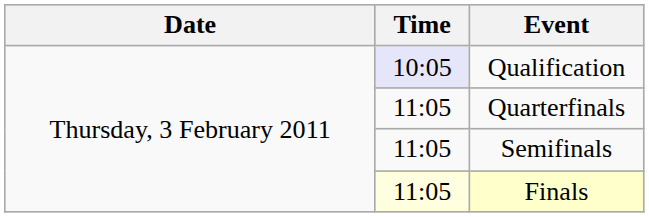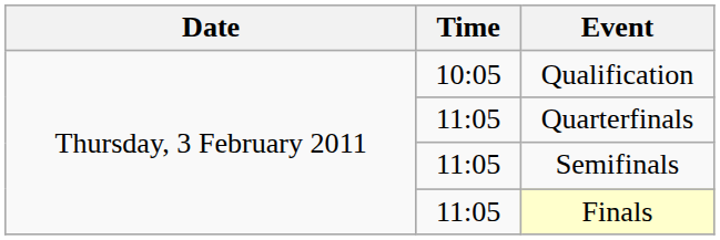Qualification | Time: lavender background -> no background
Finals | Time: lightyellow background -> no background
